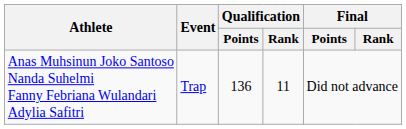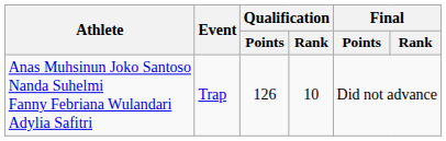row 3 | Qualification / Points: 136 -> 126
row 3 | Qualification / Rank: 11 -> 10
